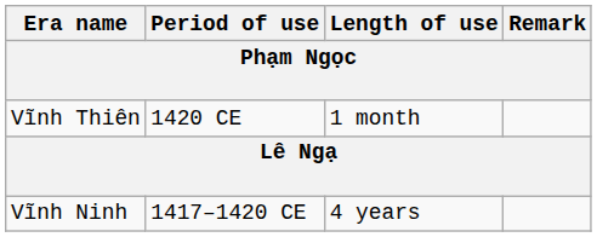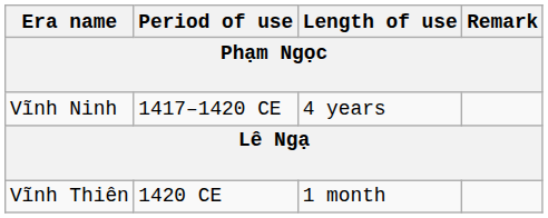rows swapped: Vĩnh Ninh <-> Vĩnh Thiên
